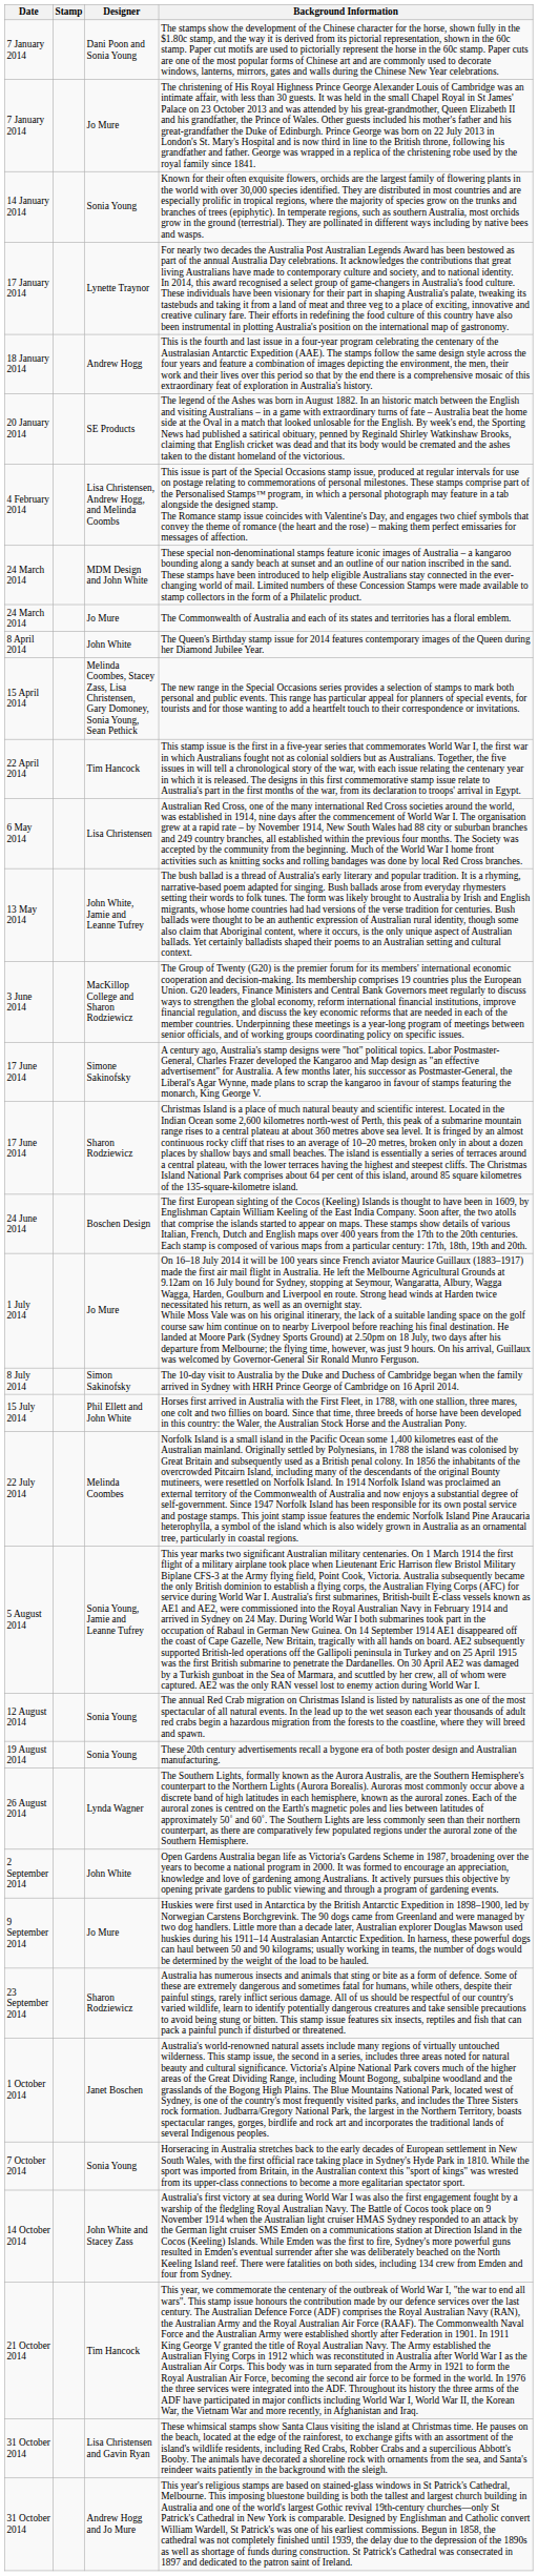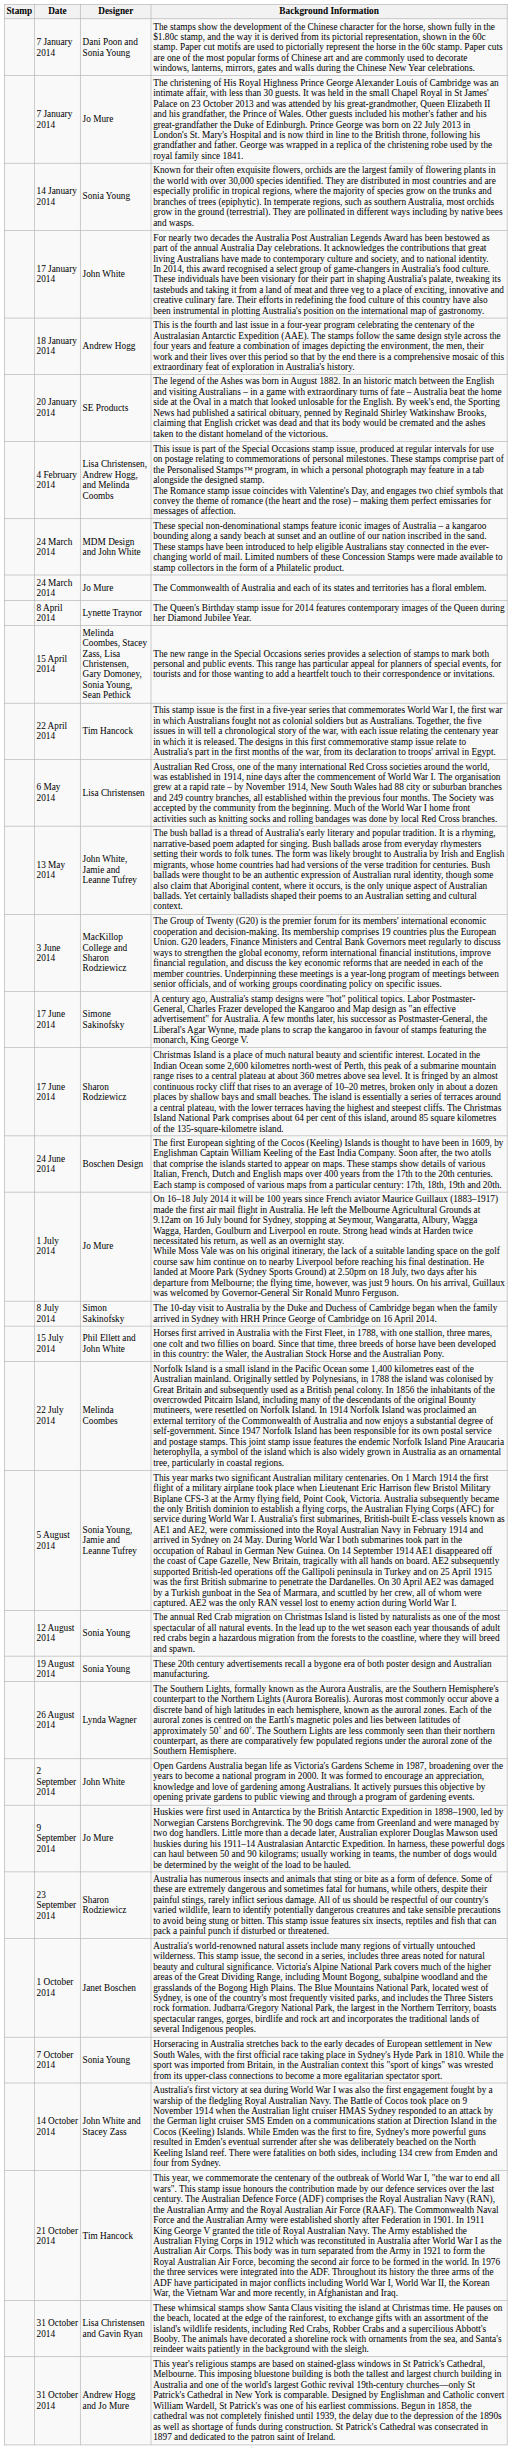columns swapped: Stamp <-> Date
row 5 | Designer: Lynette Traynor -> John White
row 11 | Designer: John White -> Lynette Traynor
